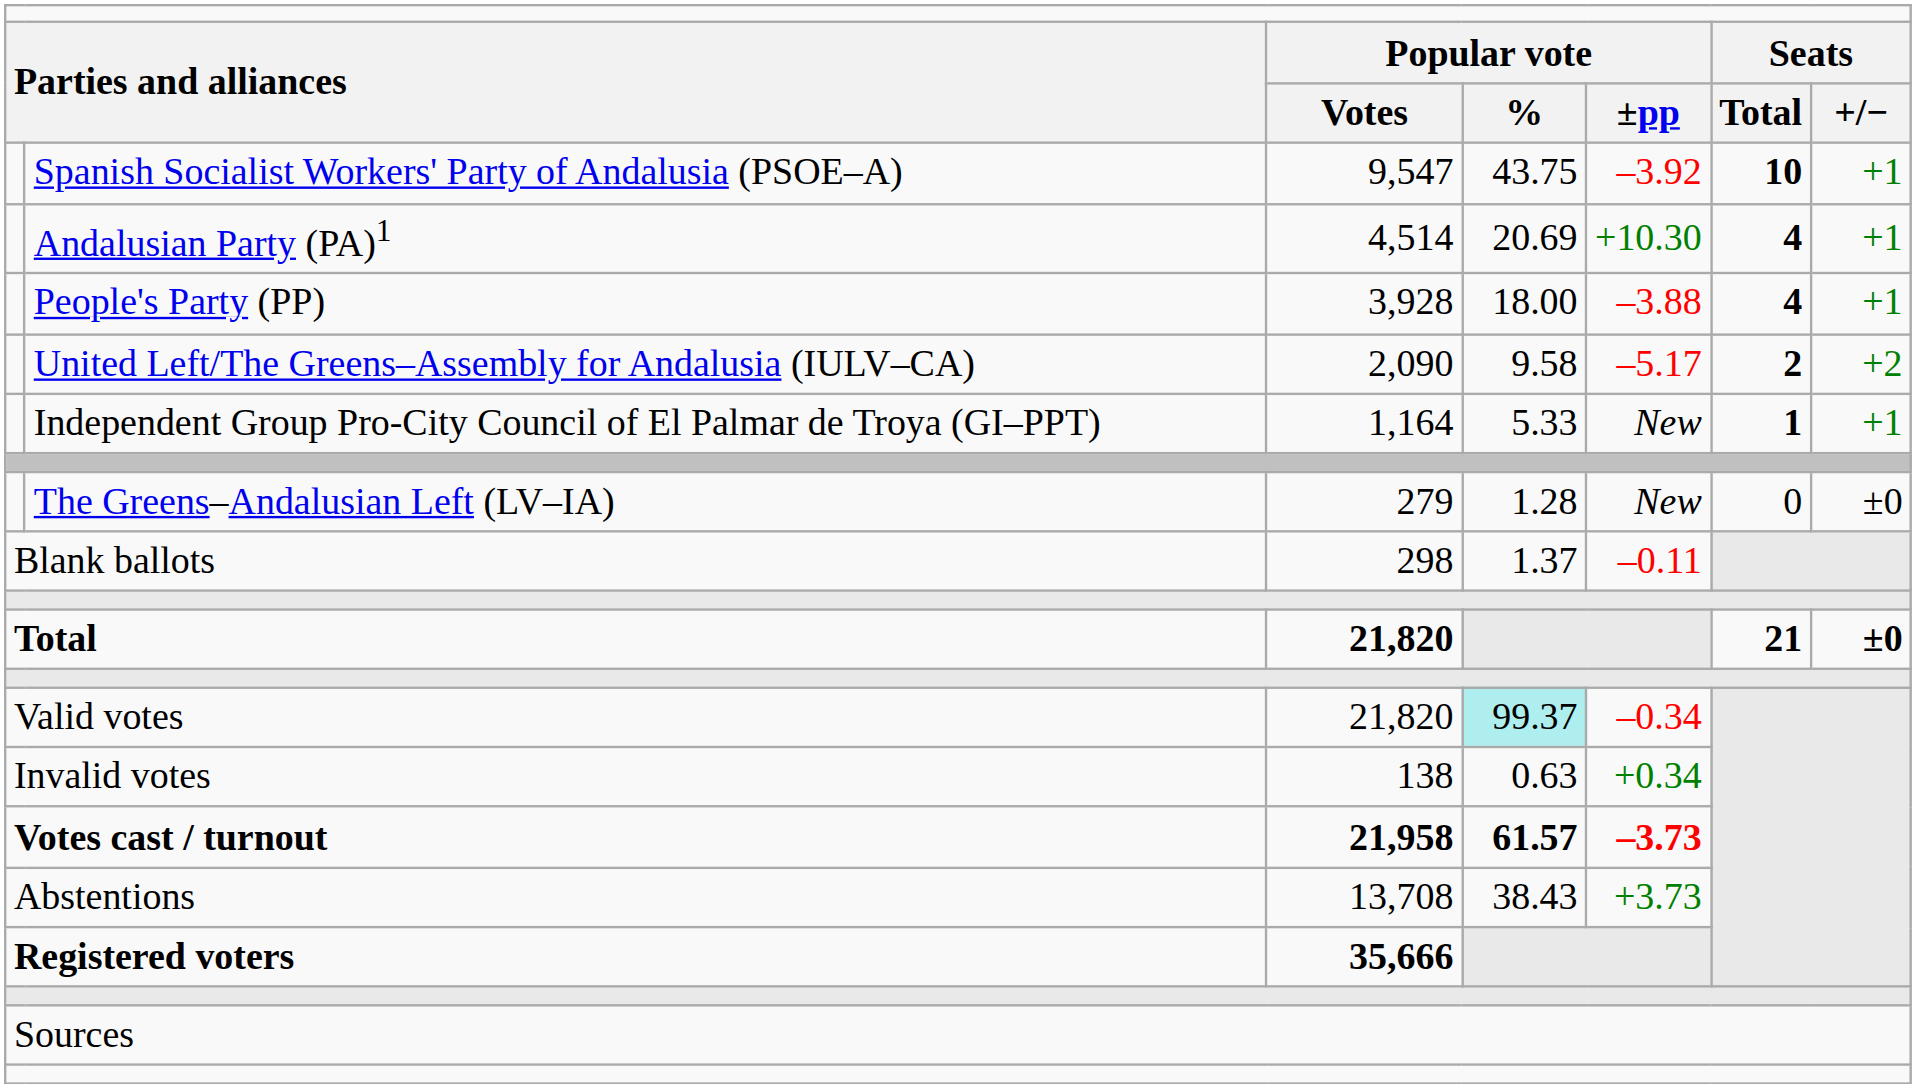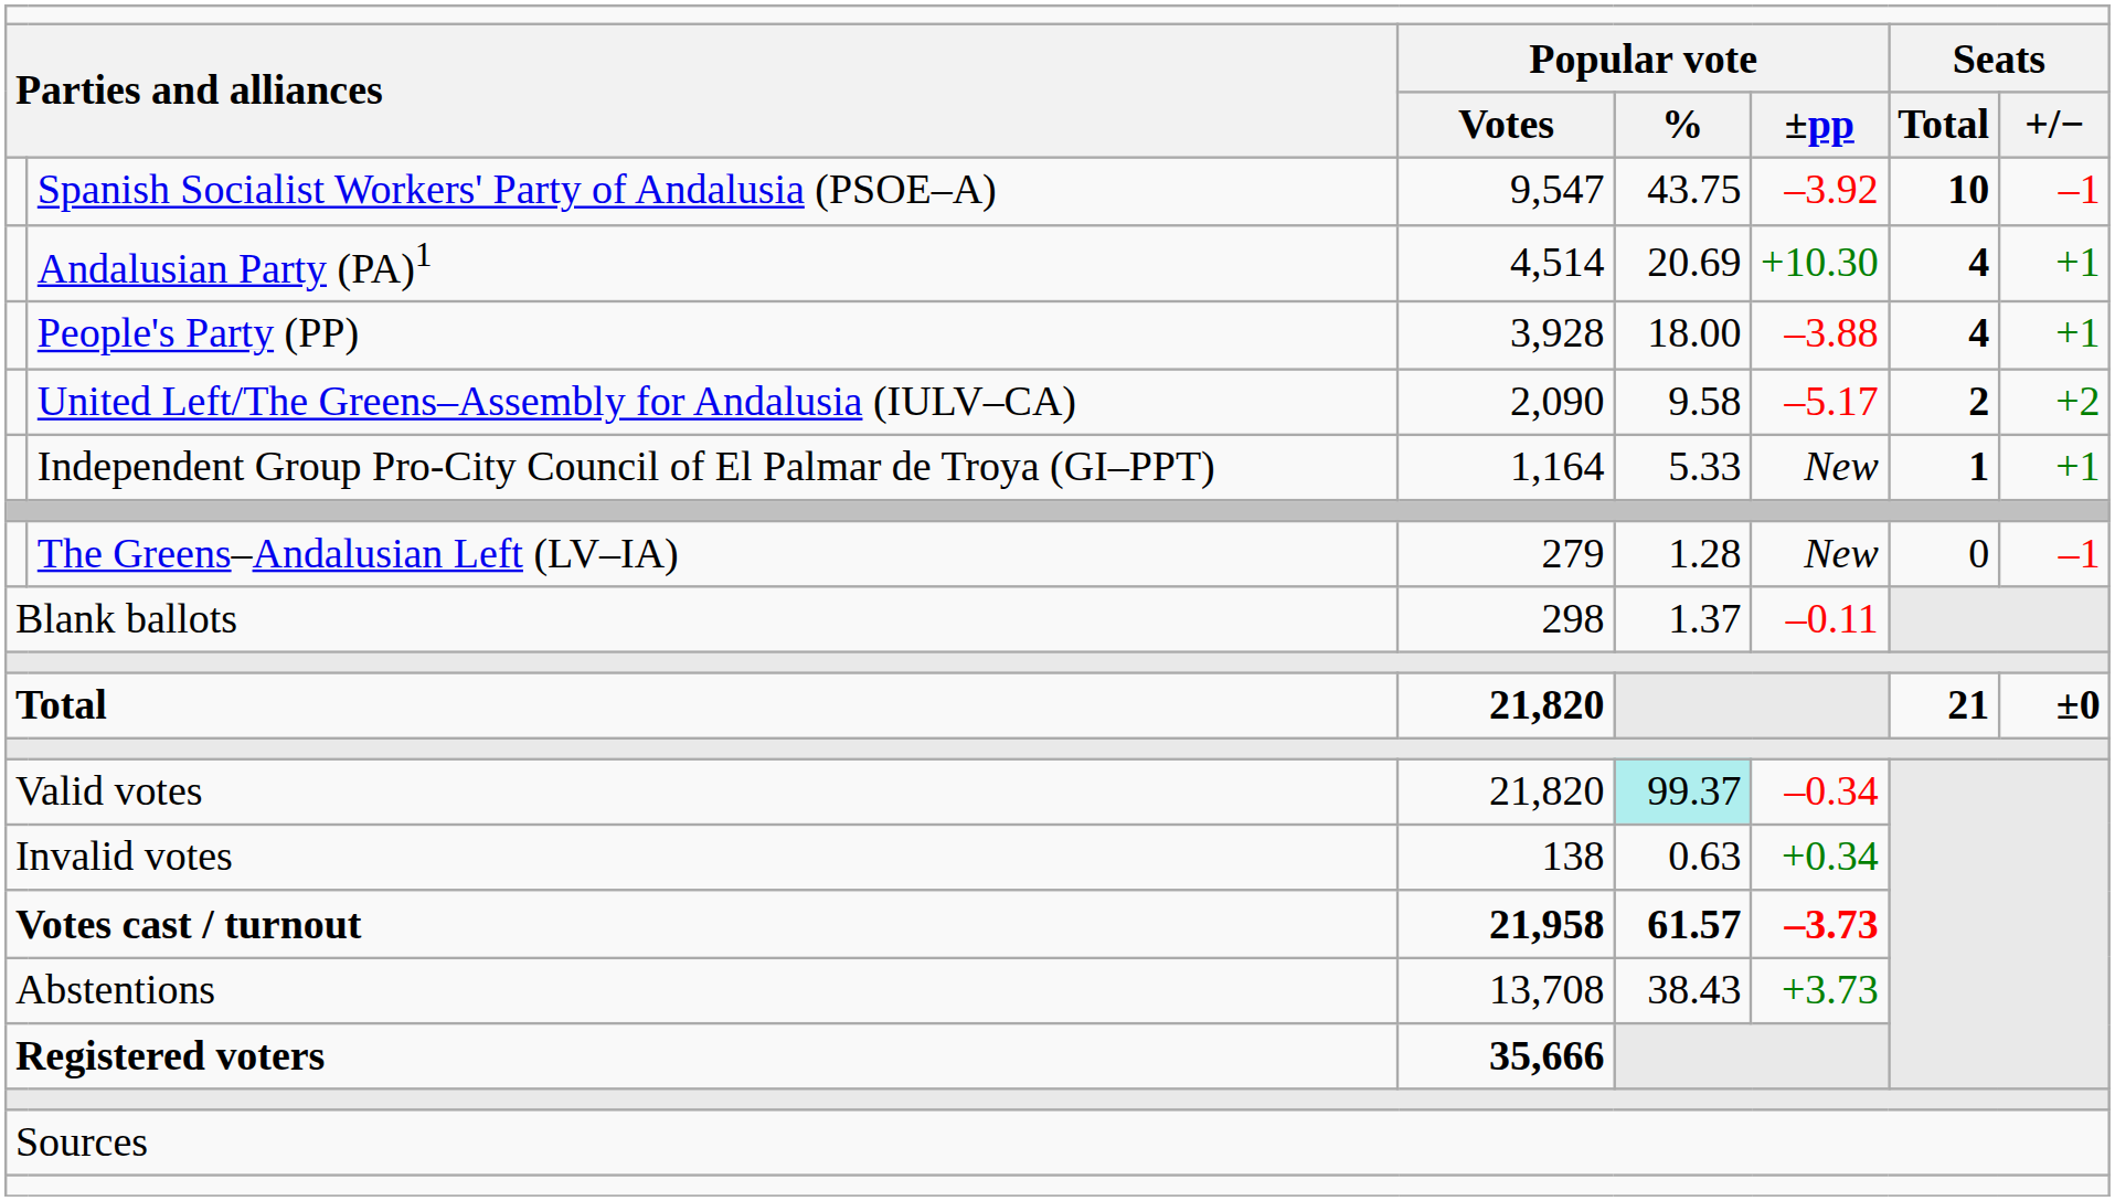Spanish Socialist Workers' Party of Andalusia (PSOE–A) | column 7: +1 -> –1
The Greens–Andalusian Left (LV–IA) | column 7: ±0 -> –1
